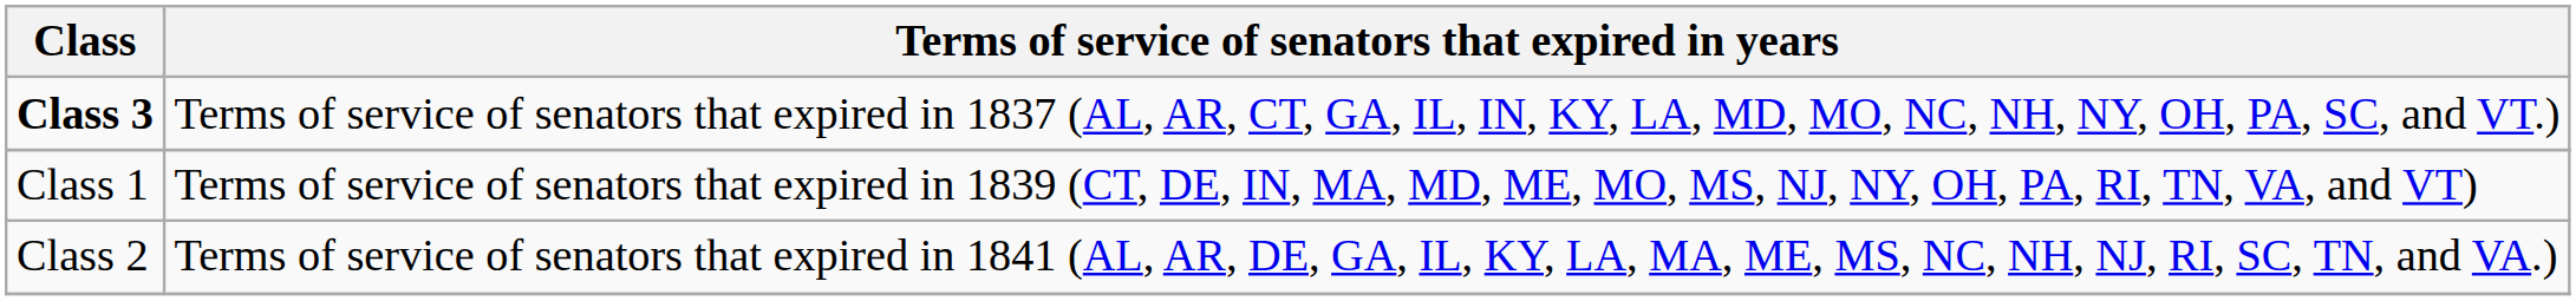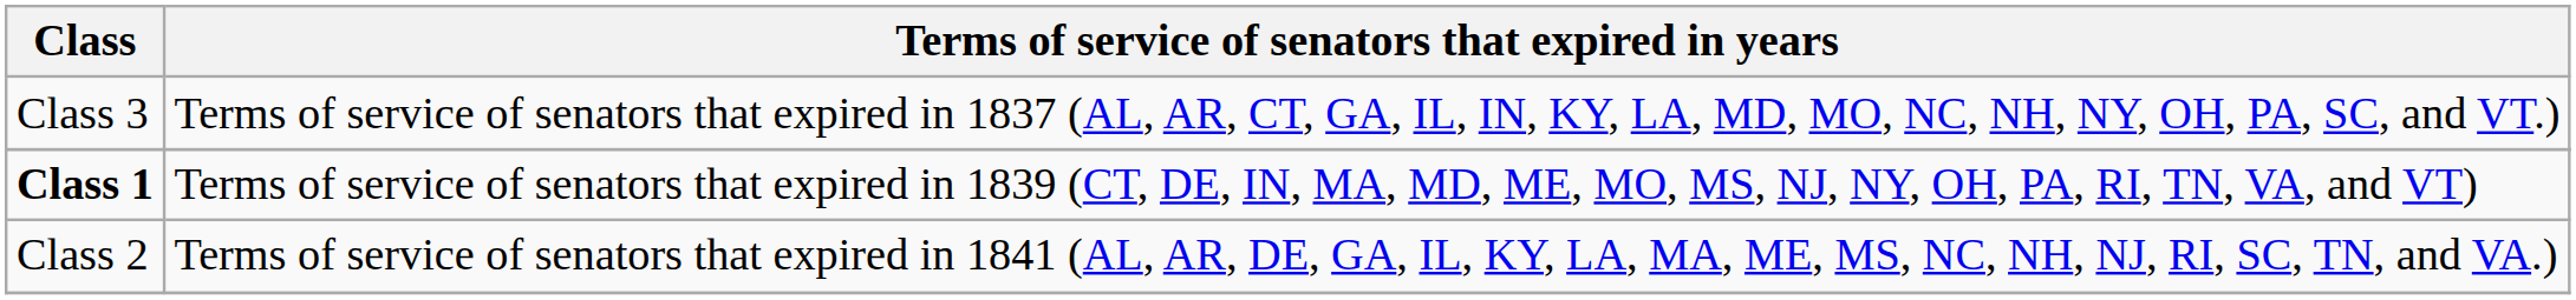Class 3 | Class: bold -> normal
Class 1 | Class: normal -> bold
